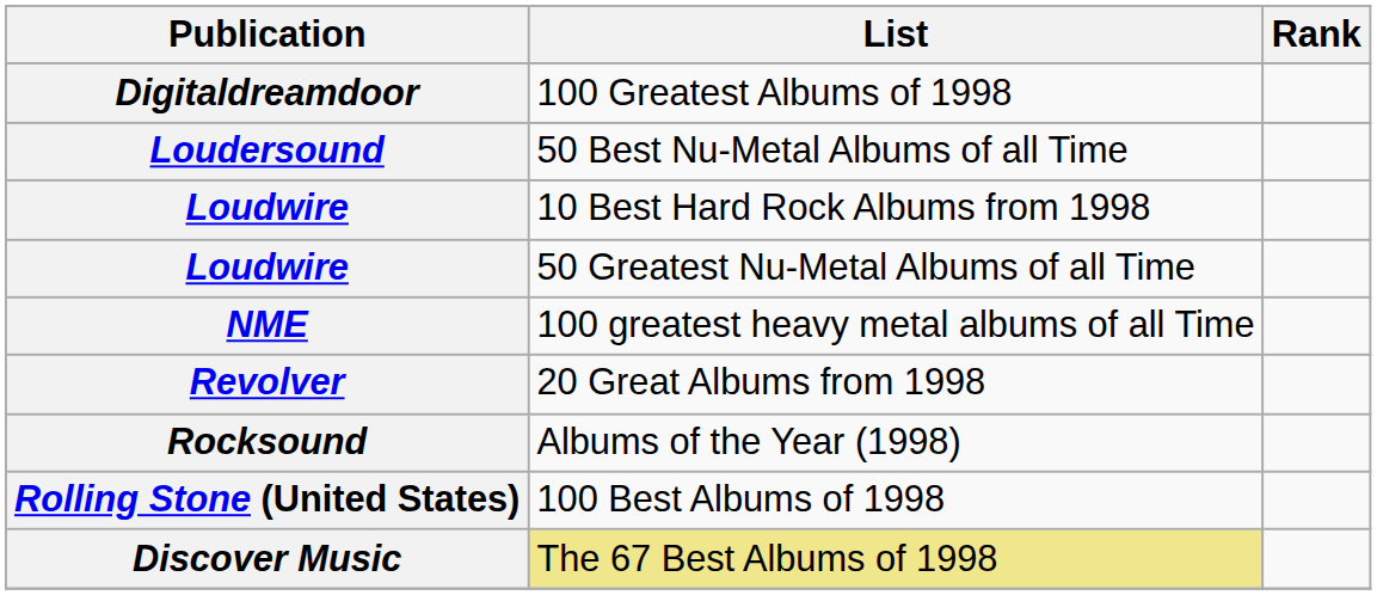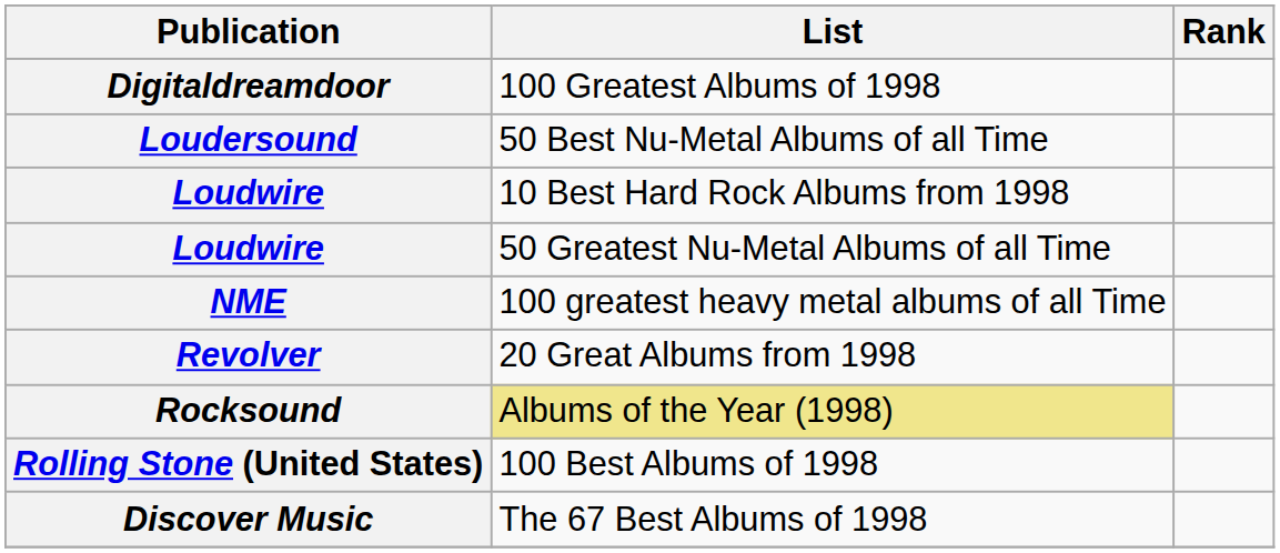Albums of the Year (1998) | List: no background -> khaki background
The 67 Best Albums of 1998 | List: khaki background -> no background
